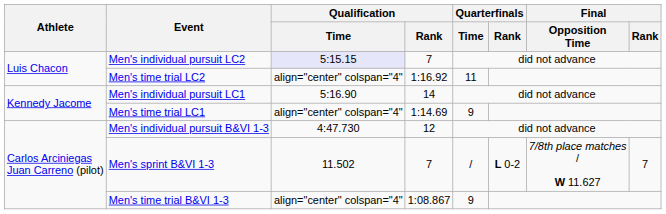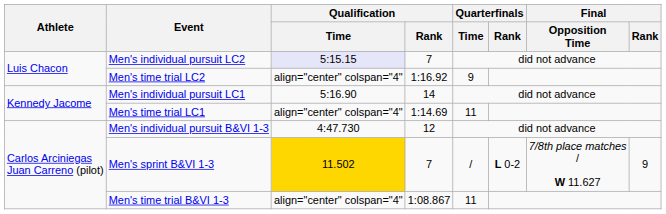Men's time trial LC2 | Quarterfinals / Time: 11 -> 9
Men's time trial LC1 | Quarterfinals / Time: 9 -> 11
Men's sprint B&VI 1-3 | Qualification / Time: no background -> gold background
Men's sprint B&VI 1-3 | Final / Rank: 7 -> 9
Men's time trial B&VI 1-3 | Quarterfinals / Time: 9 -> 11
